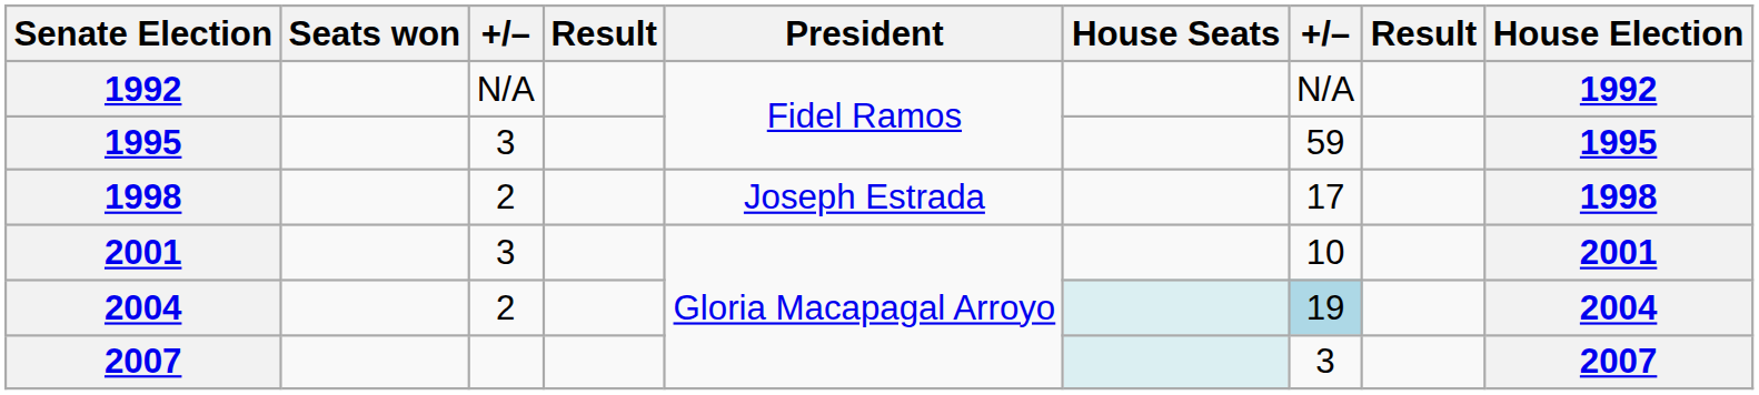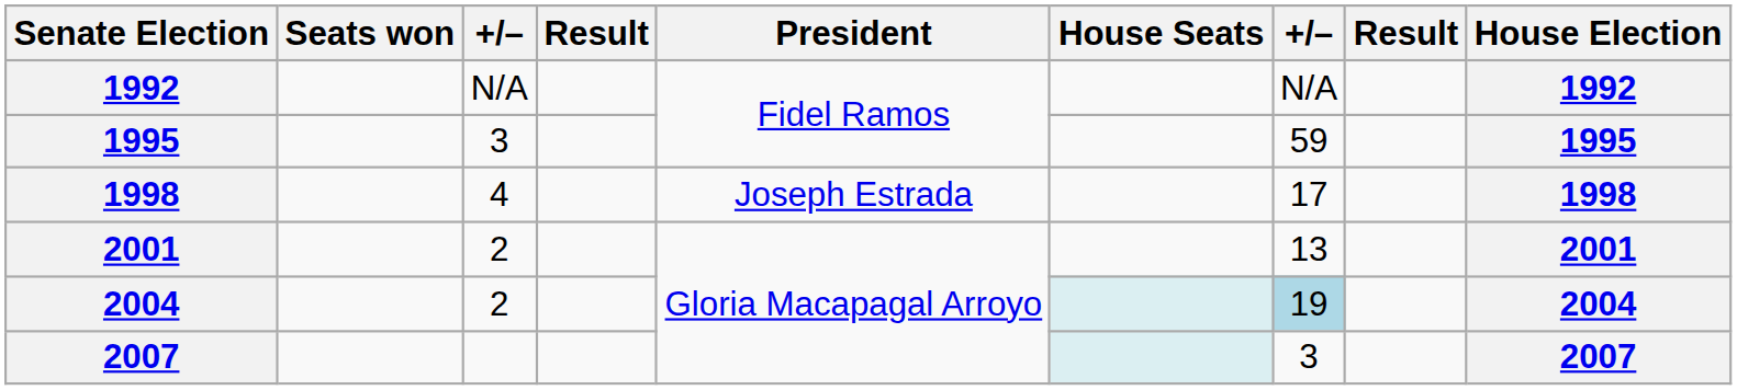row 4 | column 3: 2 -> 4
row 5 | column 3: 3 -> 2
row 5 | column 7: 10 -> 13
